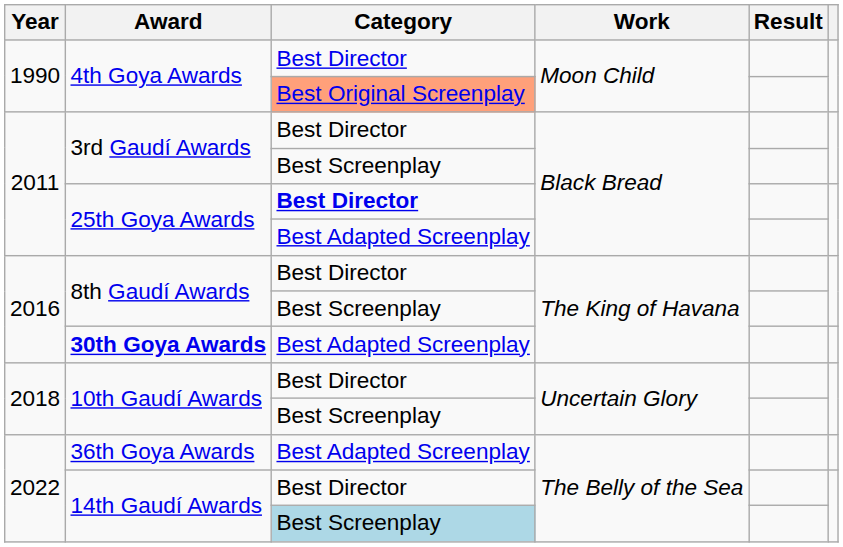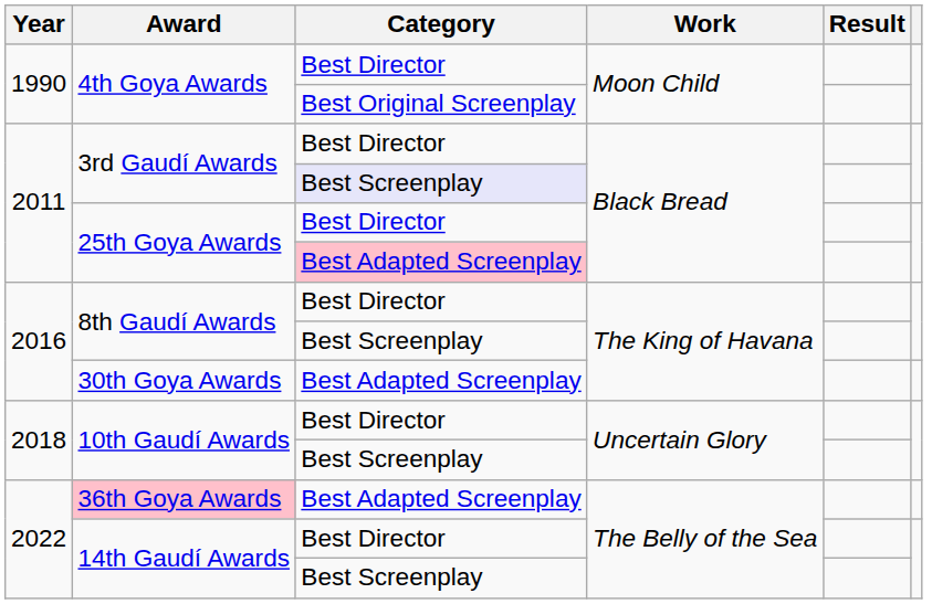4th Goya Awards / Best Original Screenplay | Category: lightsalmon background -> no background
3rd Gaudí Awards / Best Screenplay | Category: no background -> lavender background
25th Goya Awards / Best Director | Category: bold -> normal
25th Goya Awards / Best Adapted Screenplay | Category: no background -> pink background
30th Goya Awards | Award: bold -> normal
36th Goya Awards | Award: no background -> pink background
14th Gaudí Awards / Best Screenplay | Category: lightblue background -> no background
